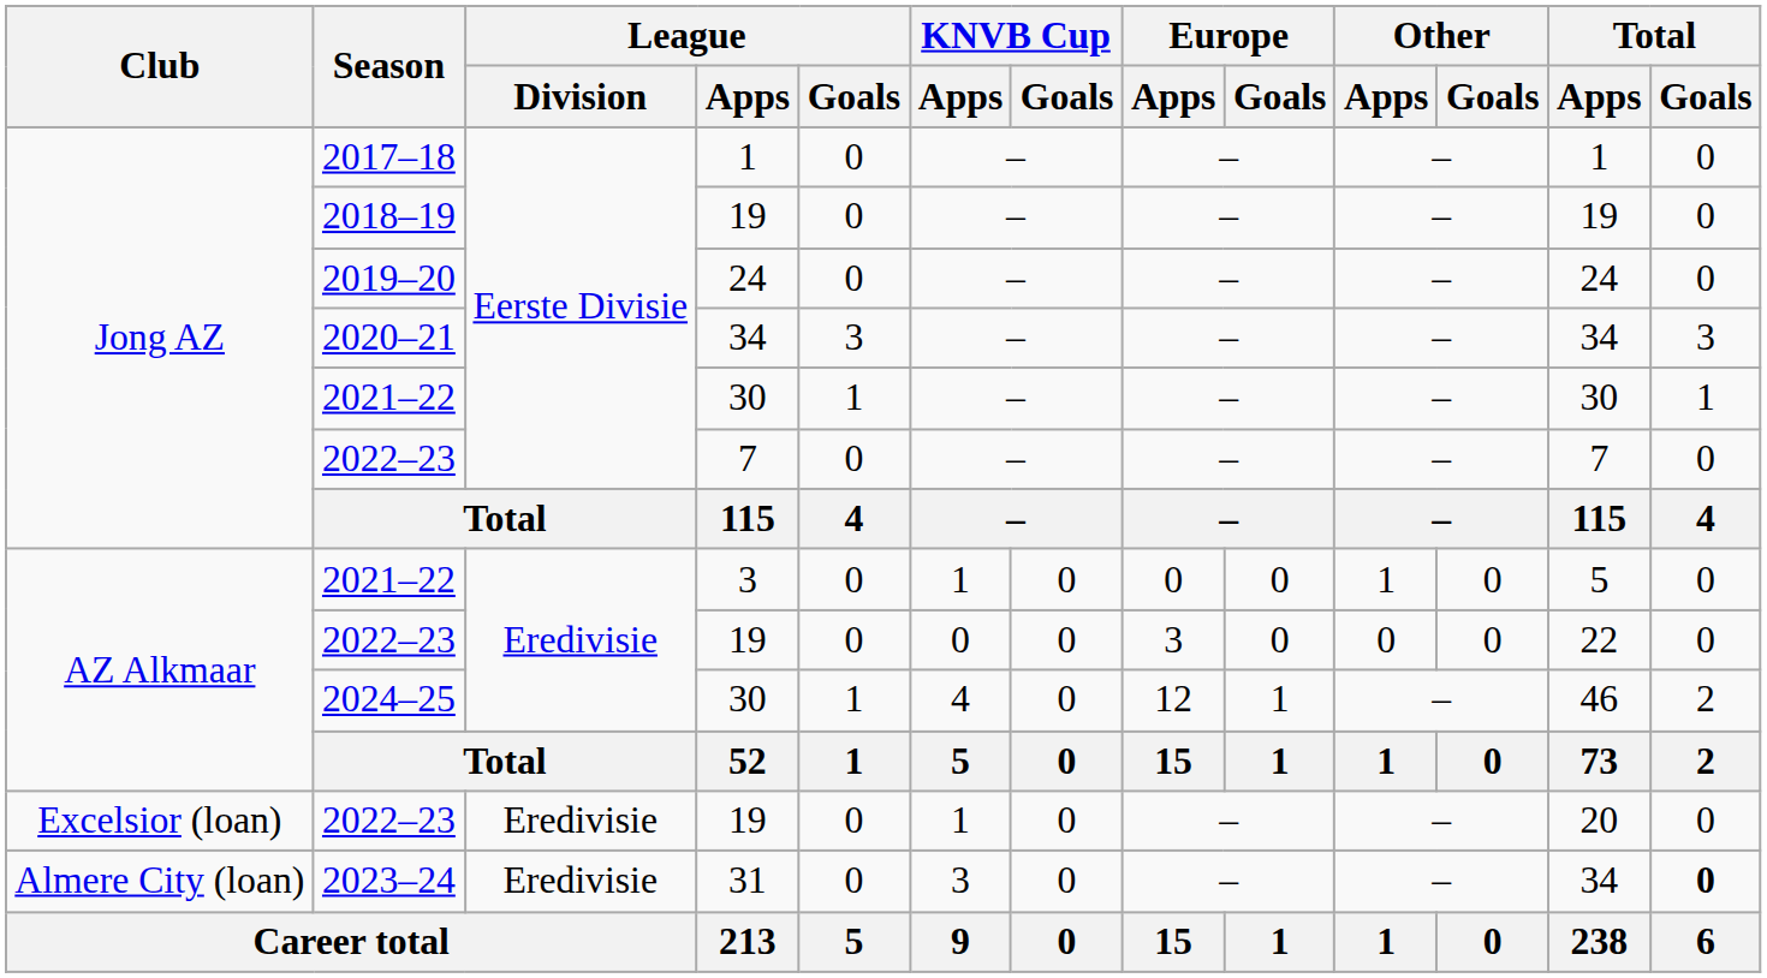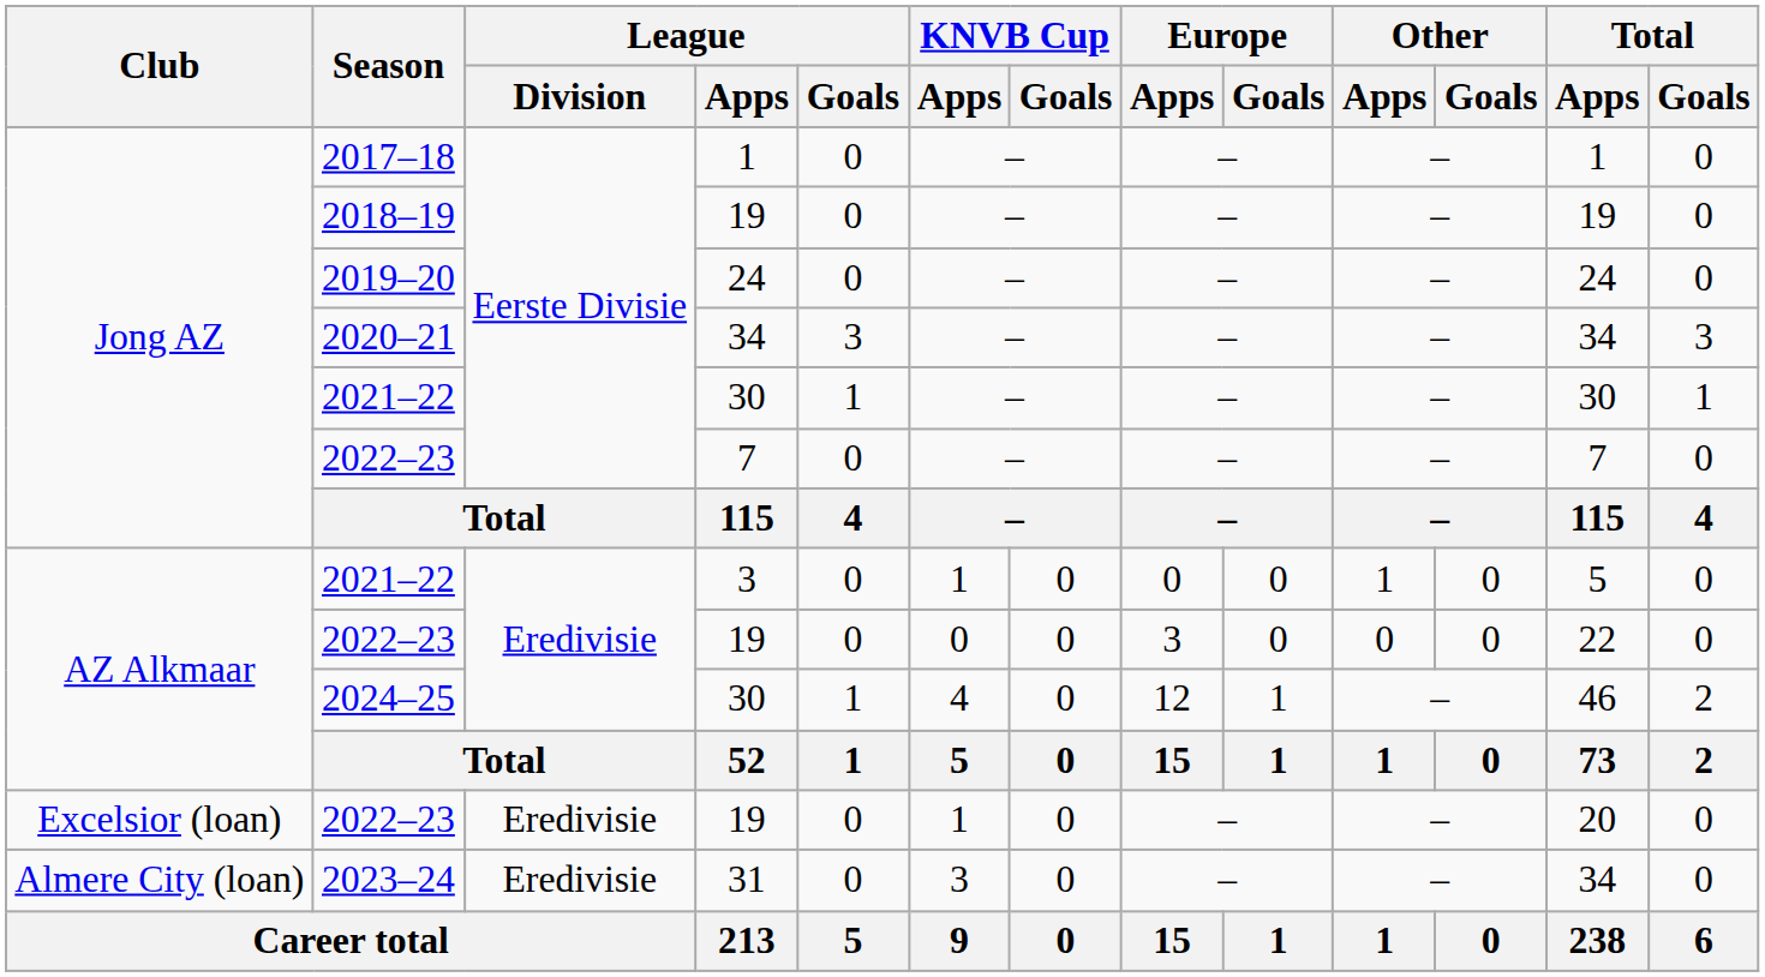2023–24 | Total / Goals: bold -> normal
